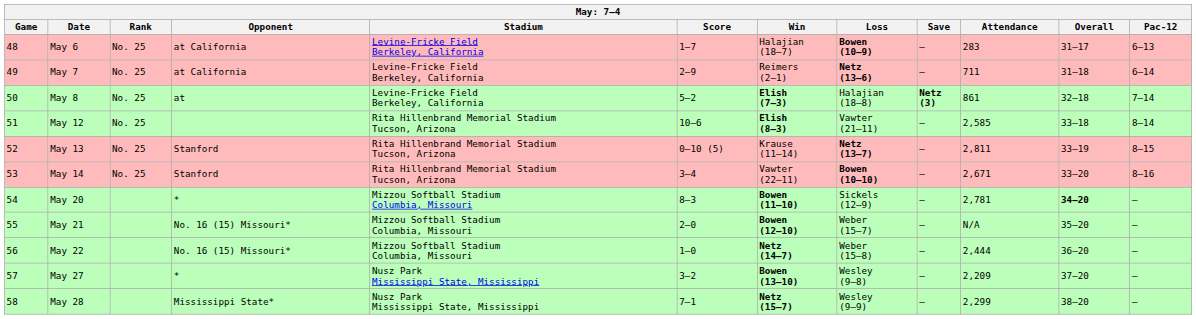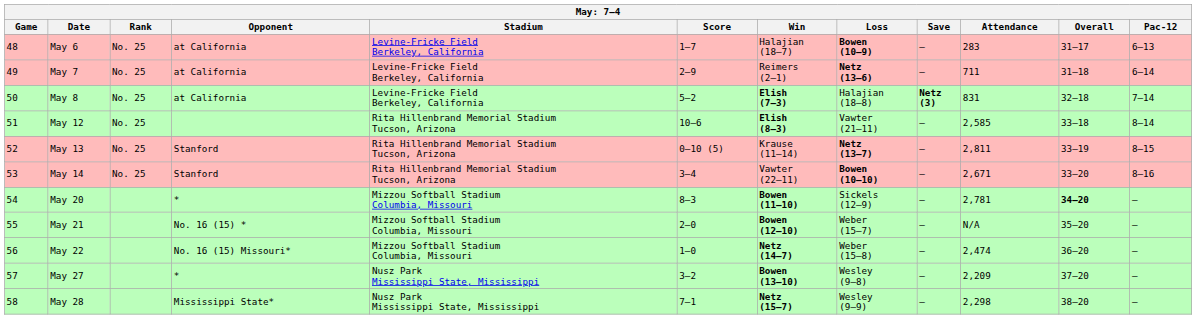May 8 | Opponent: at -> at California
May 8 | Attendance: 861 -> 831
May 21 | Opponent: No. 16 (15) Missouri* -> No. 16 (15) *
May 22 | Attendance: 2,444 -> 2,474
May 28 | Attendance: 2,299 -> 2,298
